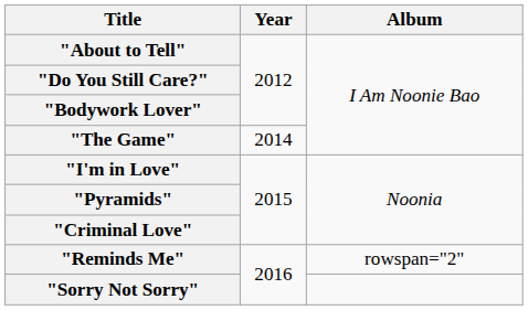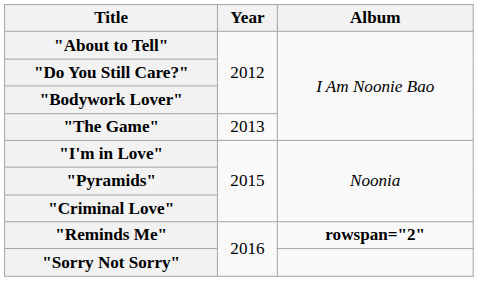"The Game" | Year: 2014 -> 2013
"Reminds Me" | Album: normal -> bold
